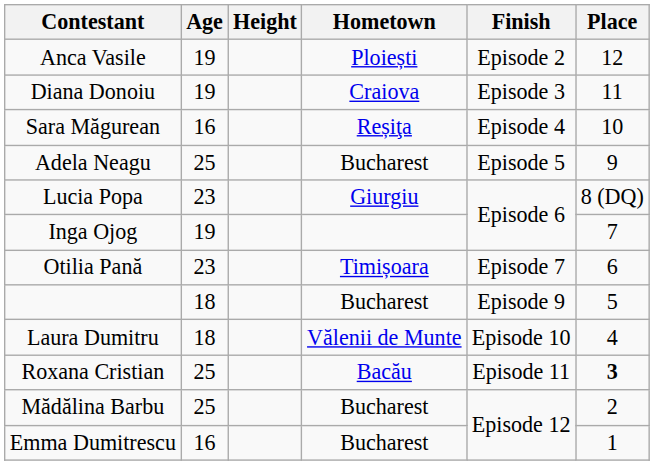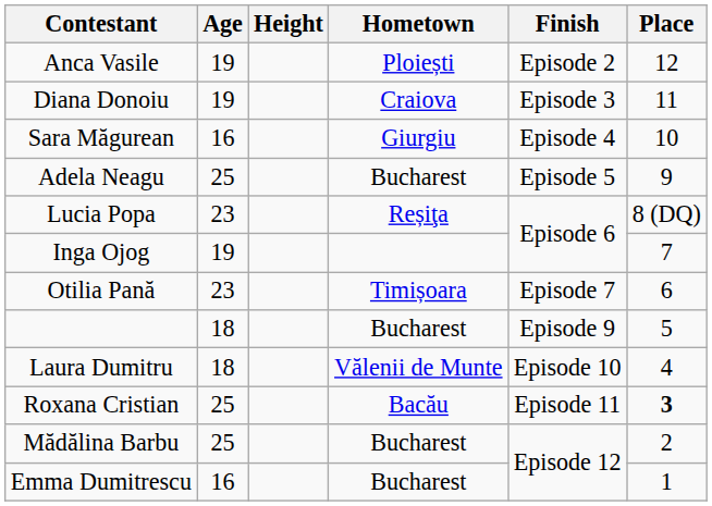Sara Măgurean | Hometown: Reșiţa -> Giurgiu
Lucia Popa | Hometown: Giurgiu -> Reșiţa
